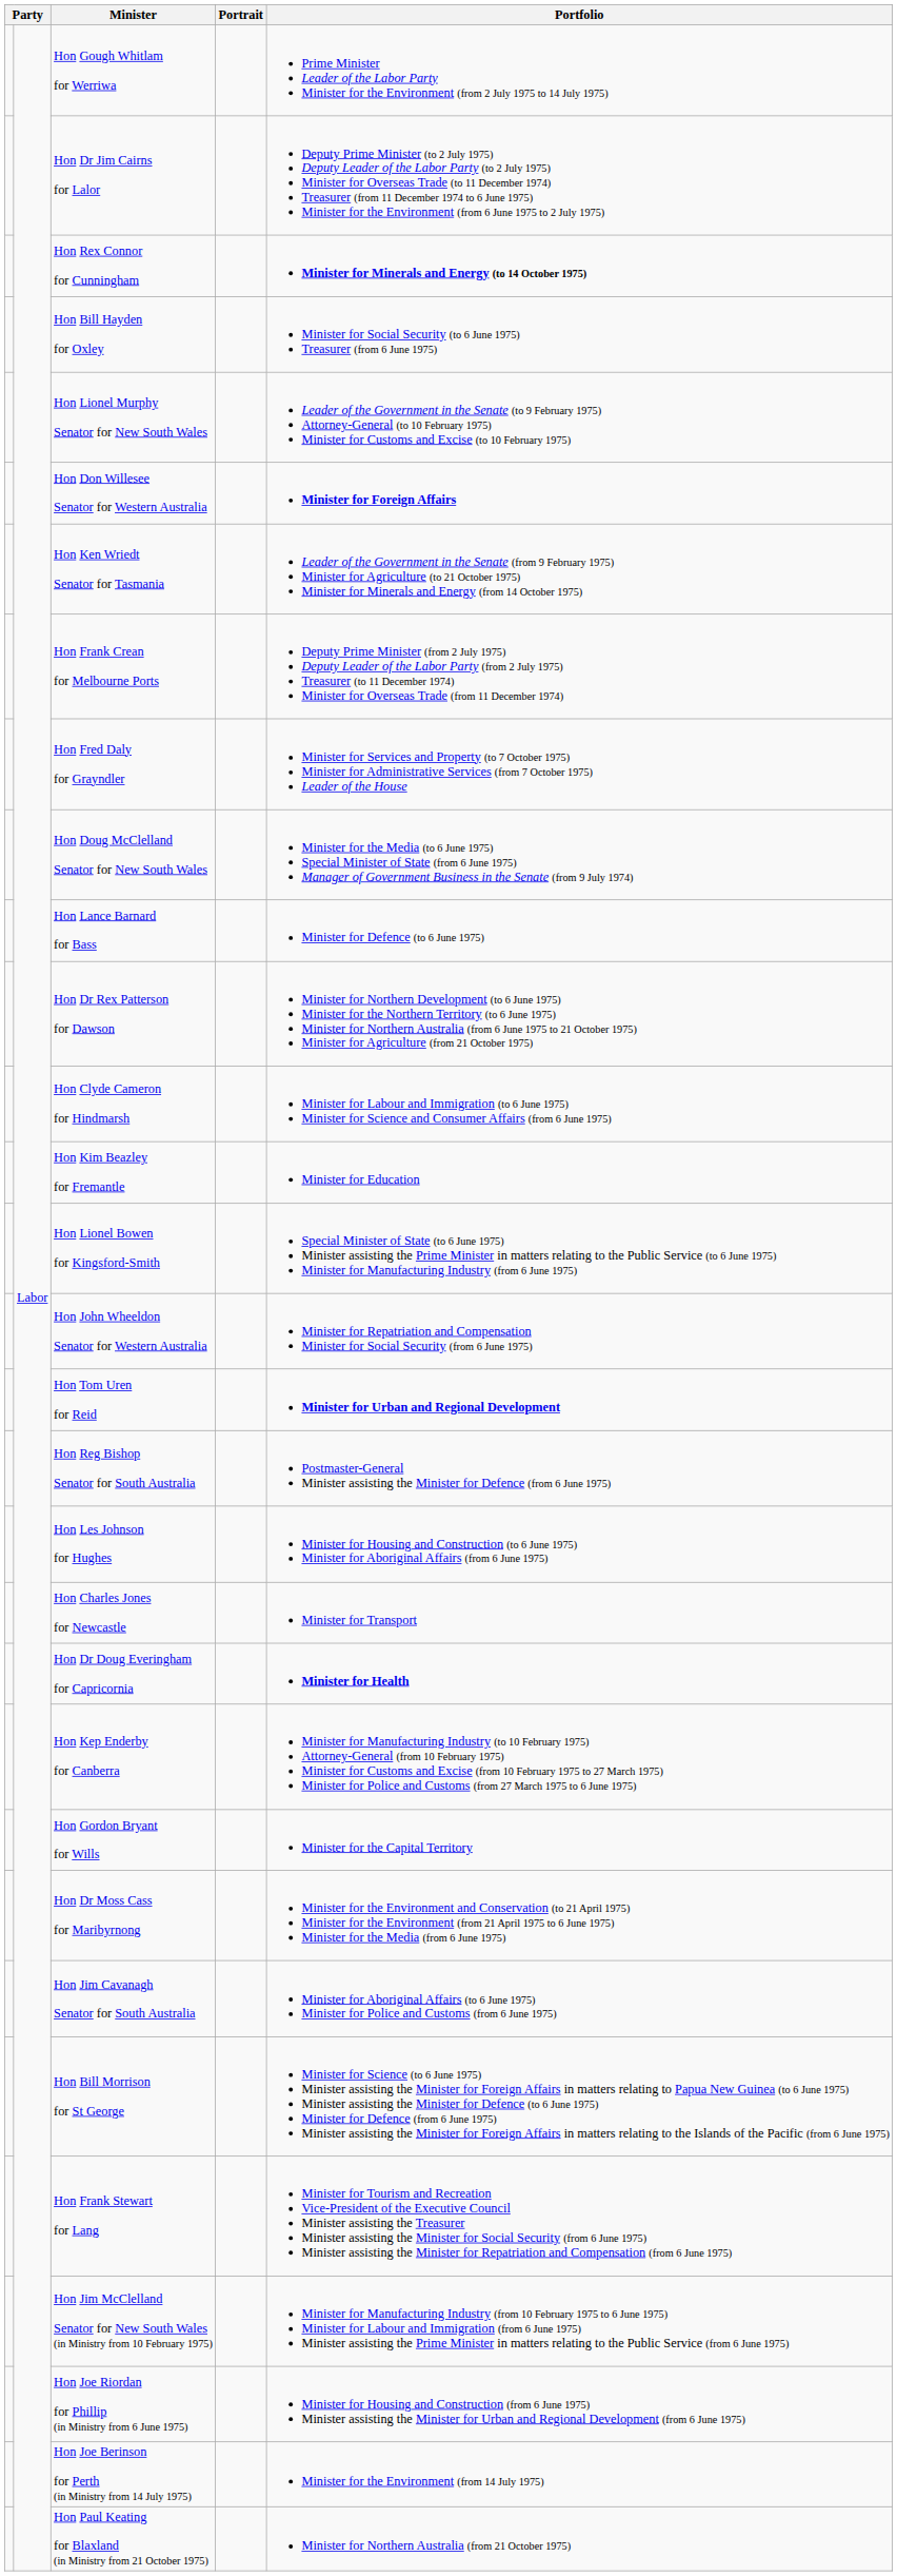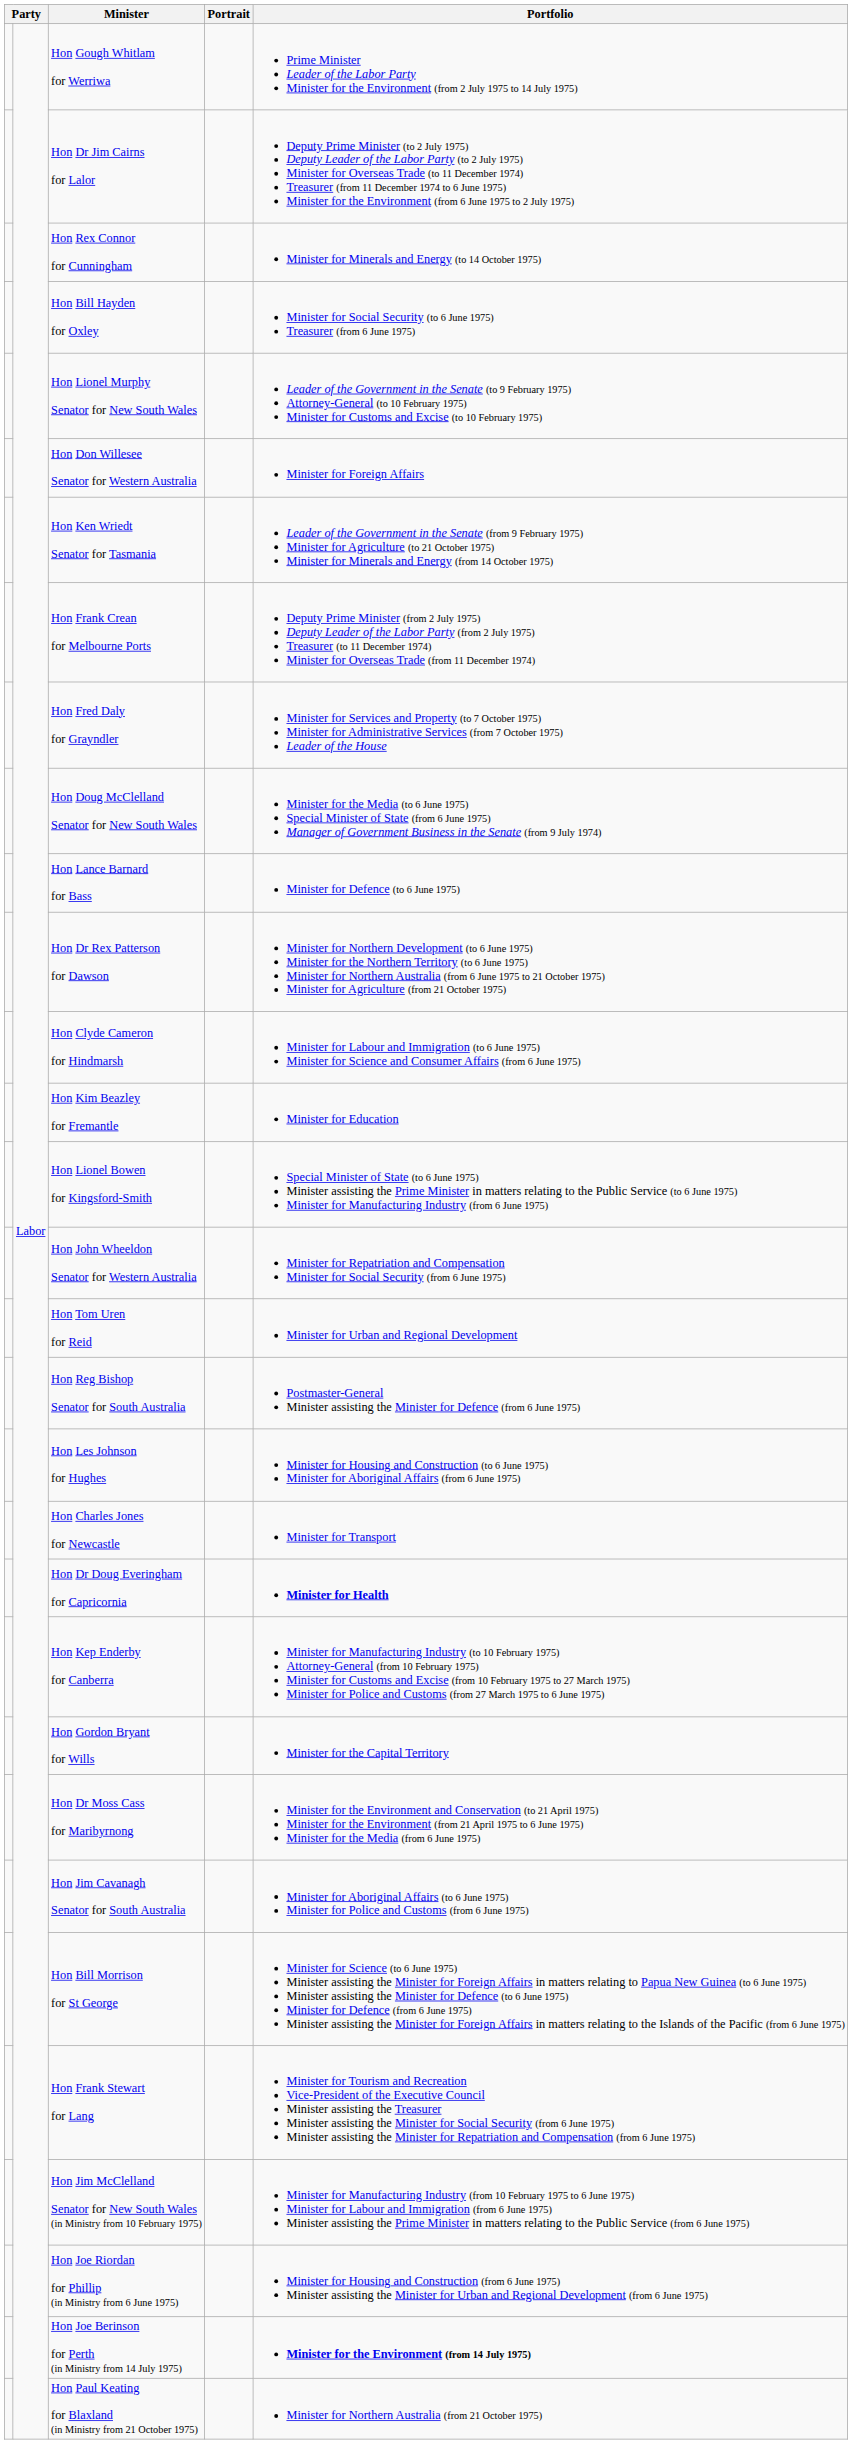Hon Rex Connor for Cunningham | Portfolio: bold -> normal
Hon Don Willesee Senator for Western Australia | Portfolio: bold -> normal
Hon Tom Uren for Reid | Portfolio: bold -> normal
Hon Joe Berinson for Perth (in Ministry from 14 July 1975) | Portfolio: normal -> bold
